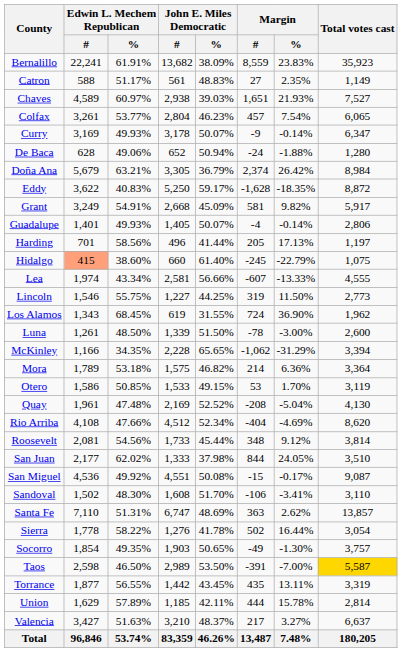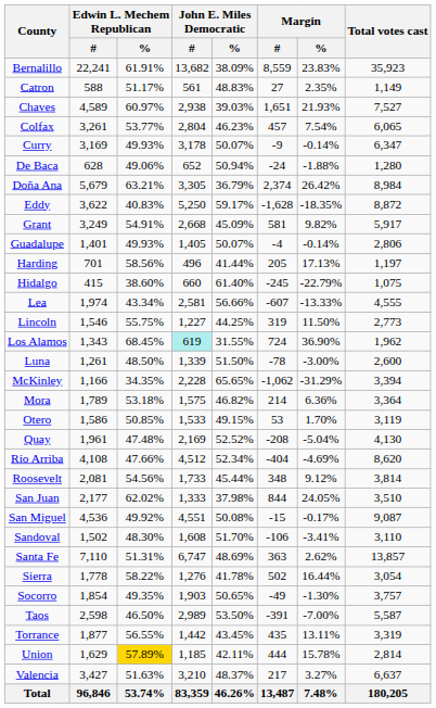Hidalgo | Edwin L. Mechem Republican / #: lightsalmon background -> no background
Los Alamos | John E. Miles Democratic / #: no background -> paleturquoise background
Taos | Total votes cast: gold background -> no background
Union | Edwin L. Mechem Republican / %: no background -> gold background
